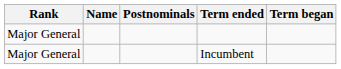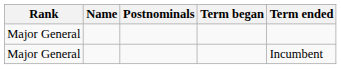columns swapped: Term began <-> Term ended
